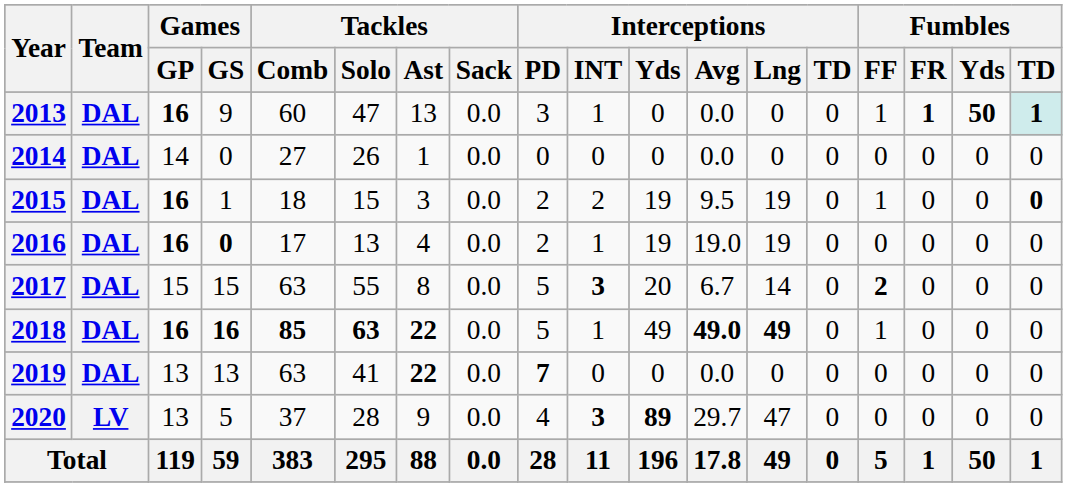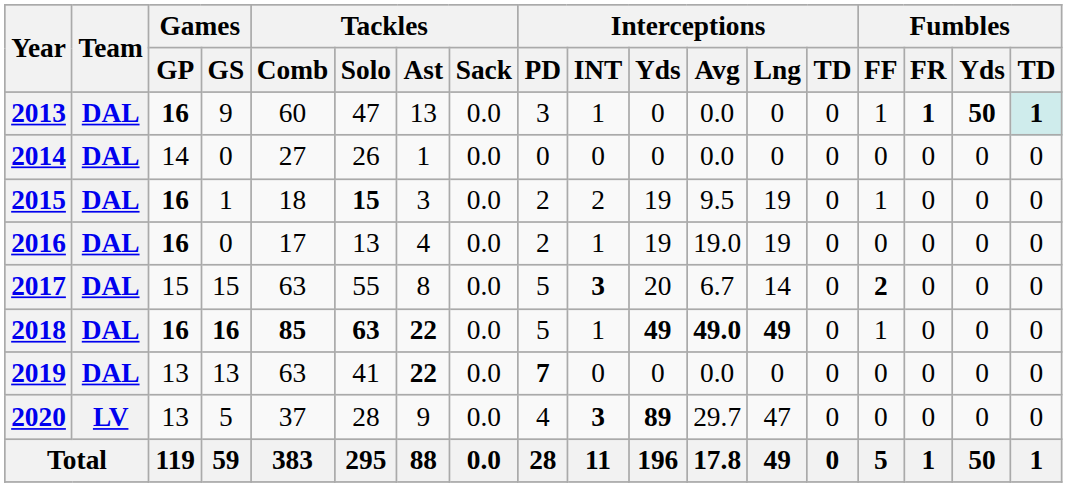2015 | Tackles / Solo: normal -> bold
2015 | Fumbles / TD: bold -> normal
2016 | Games / GS: bold -> normal
2018 | Interceptions / Yds: normal -> bold
